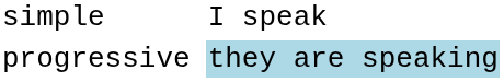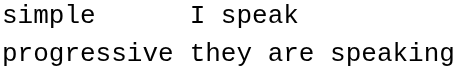progressive | column 2: lightblue background -> no background
